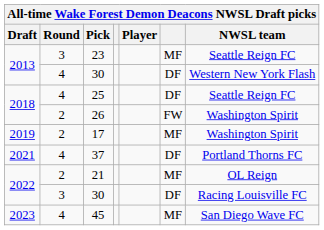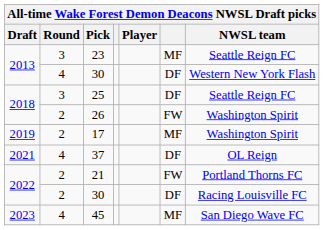25 | Round: 4 -> 3
37 | NWSL team: Portland Thorns FC -> OL Reign
21 | column 6: MF -> FW
21 | NWSL team: OL Reign -> Portland Thorns FC
2022 / 30 | Round: 3 -> 2
